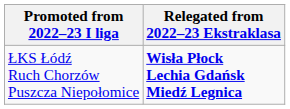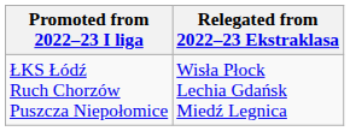ŁKS Łódź Ruch Chorzów Puszcza Niepołomice | Relegated from 2022–23 Ekstraklasa: bold -> normal
